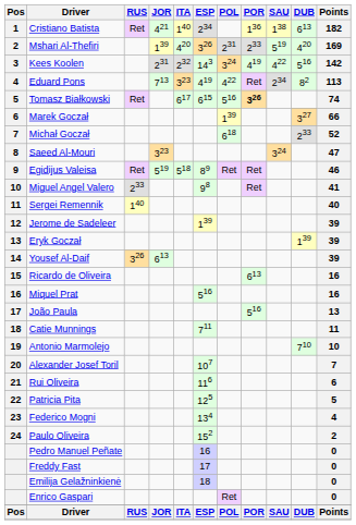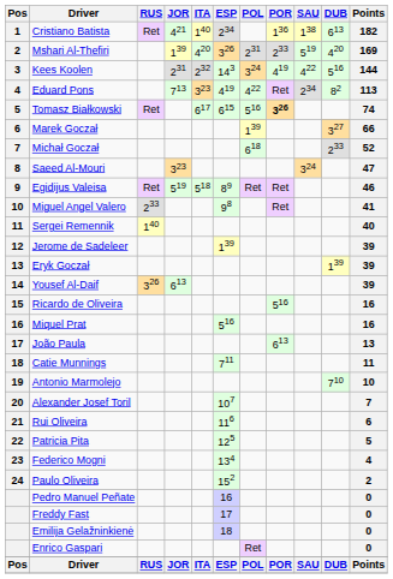Kees Koolen | Points: 142 -> 144
Ricardo de Oliveira | POR: 613 -> 516
João Paula | POR: 516 -> 613
